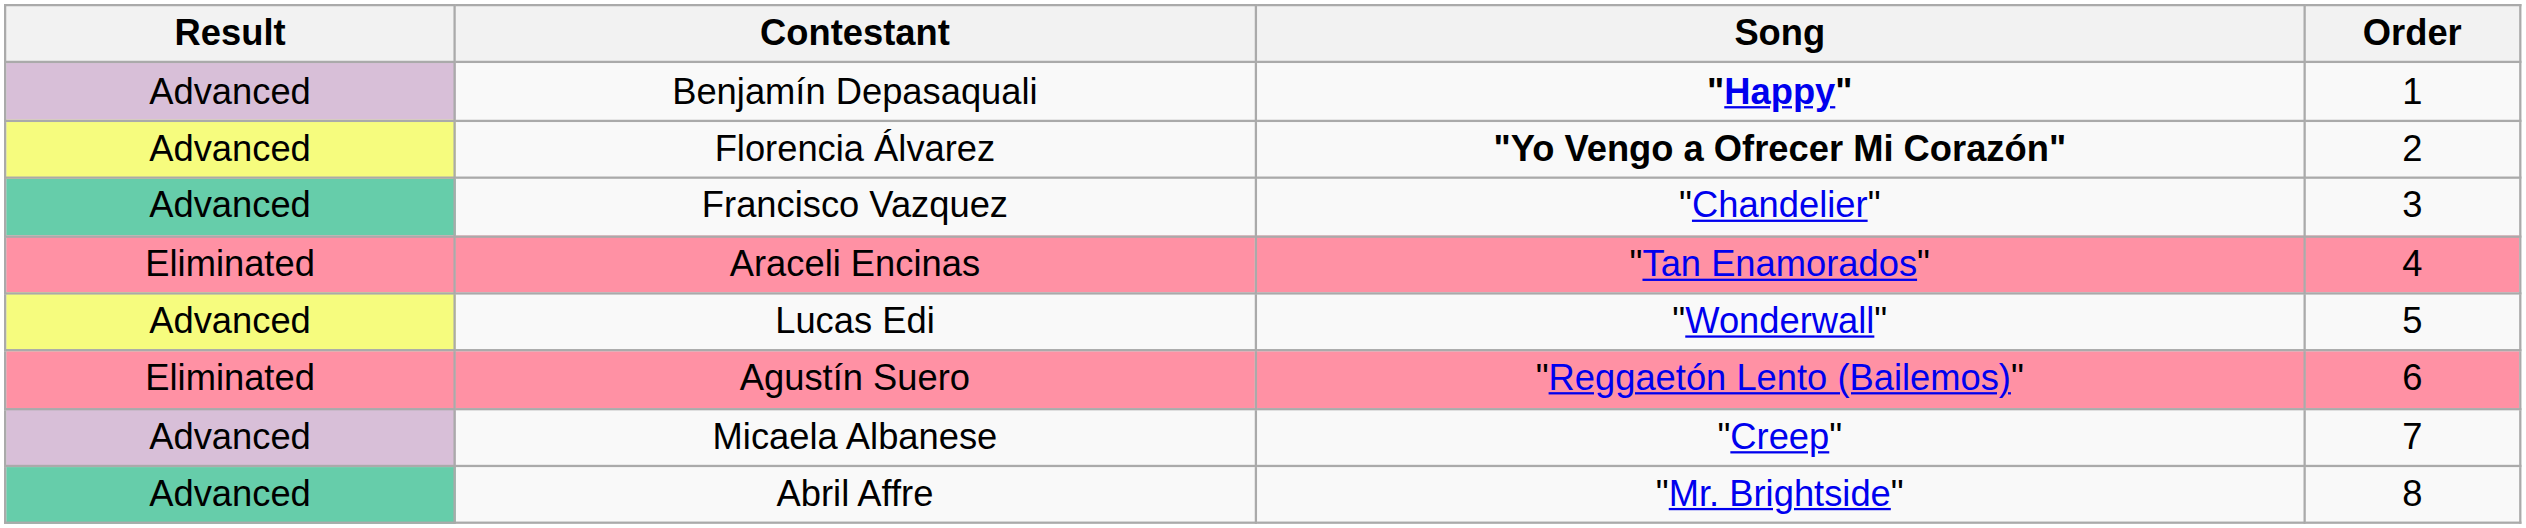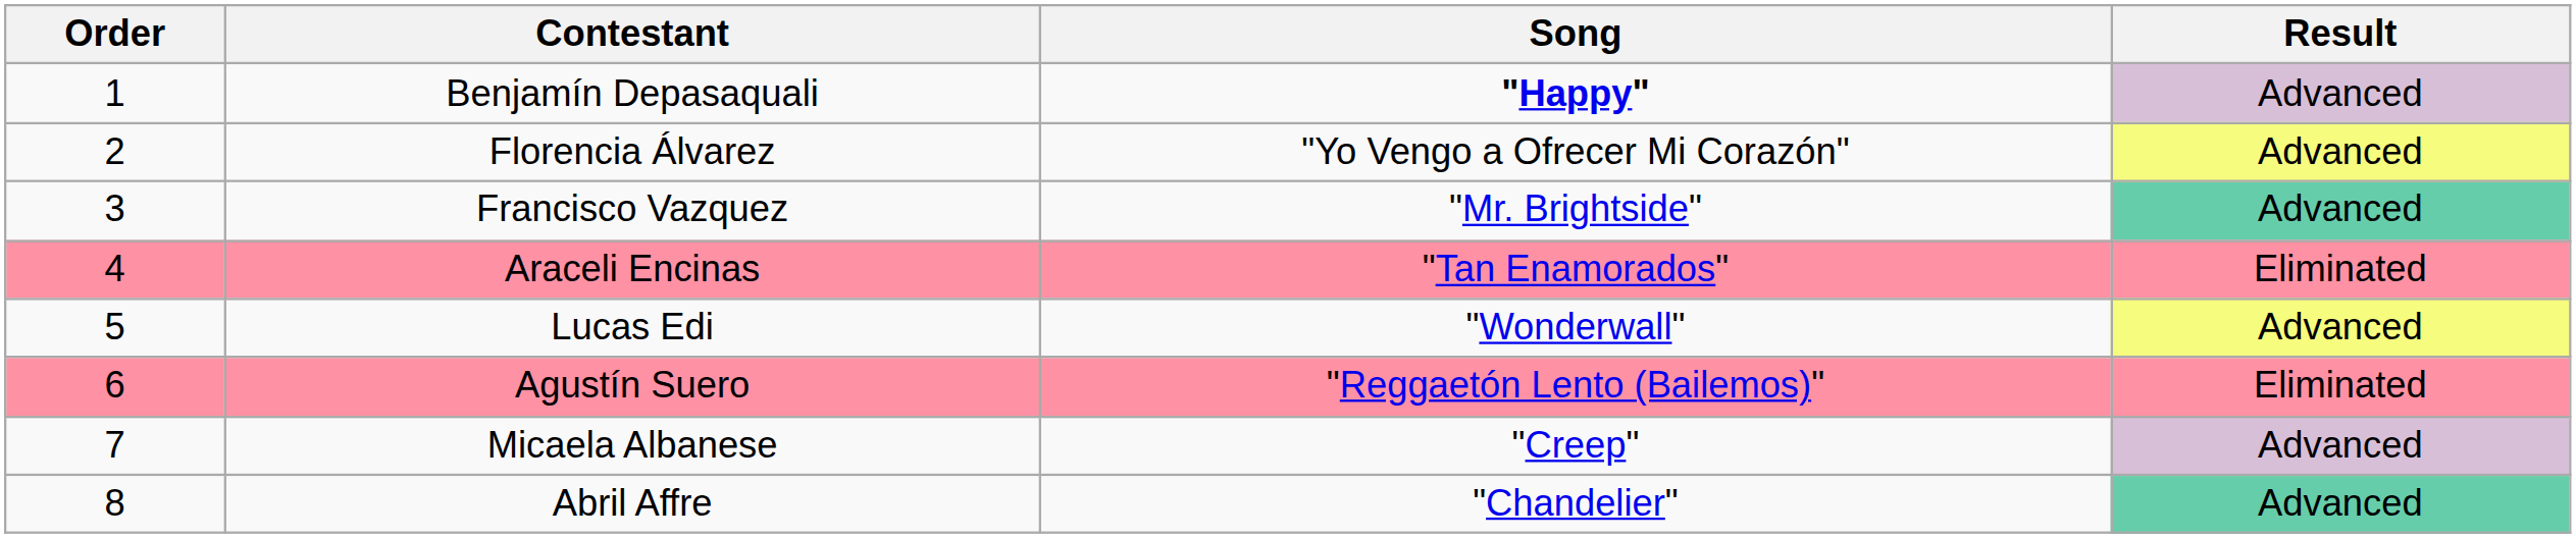columns swapped: Order <-> Result
Florencia Álvarez | Song: bold -> normal
Francisco Vazquez | Song: "Chandelier" -> "Mr. Brightside"
Abril Affre | Song: "Mr. Brightside" -> "Chandelier"
